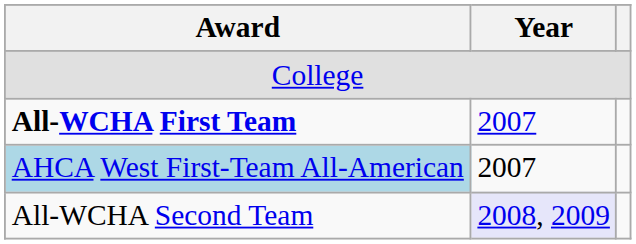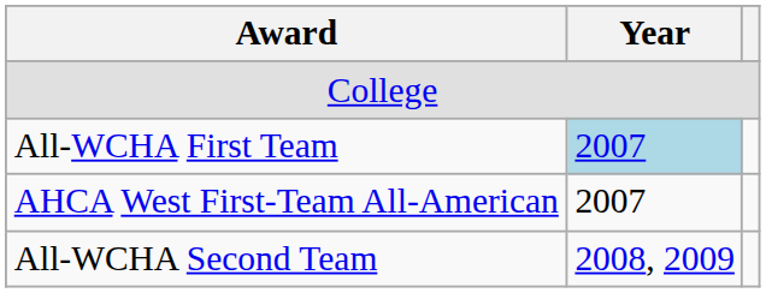All-WCHA First Team | Award: bold -> normal
All-WCHA First Team | Year: no background -> lightblue background
AHCA West First-Team All-American | Award: lightblue background -> no background
All-WCHA Second Team | Year: lavender background -> no background
